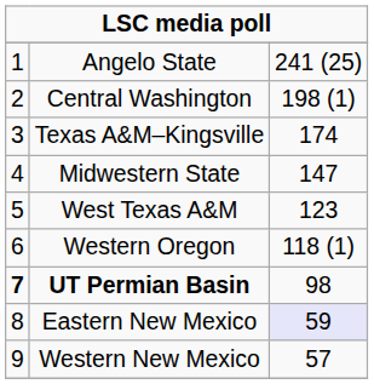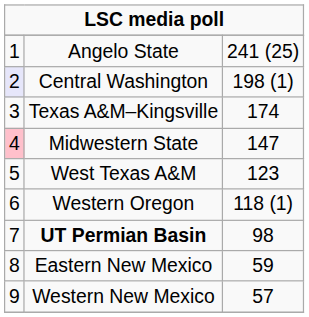Central Washington | column 1: no background -> lavender background
Midwestern State | column 1: no background -> pink background
UT Permian Basin | column 1: bold -> normal
Eastern New Mexico | column 3: lavender background -> no background
